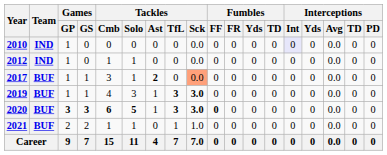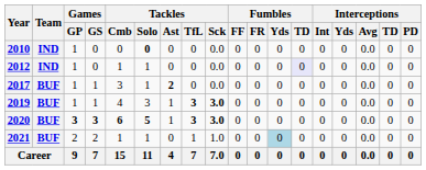2010 | Tackles / Solo: normal -> bold
2010 | Interceptions / Int: lavender background -> no background
2012 | Fumbles / TD: no background -> lavender background
2017 | Tackles / Sck: lightsalmon background -> no background
2020 | Fumbles / FF: bold -> normal
2021 | Fumbles / Yds: no background -> lightblue background
